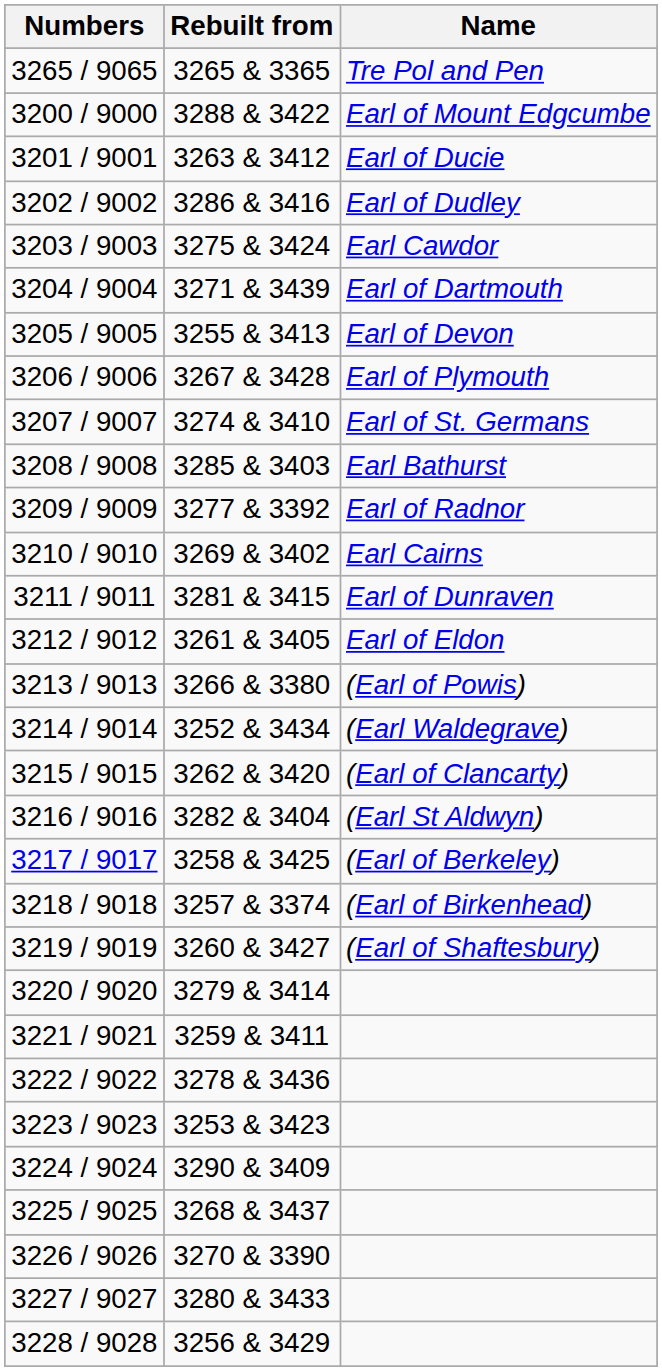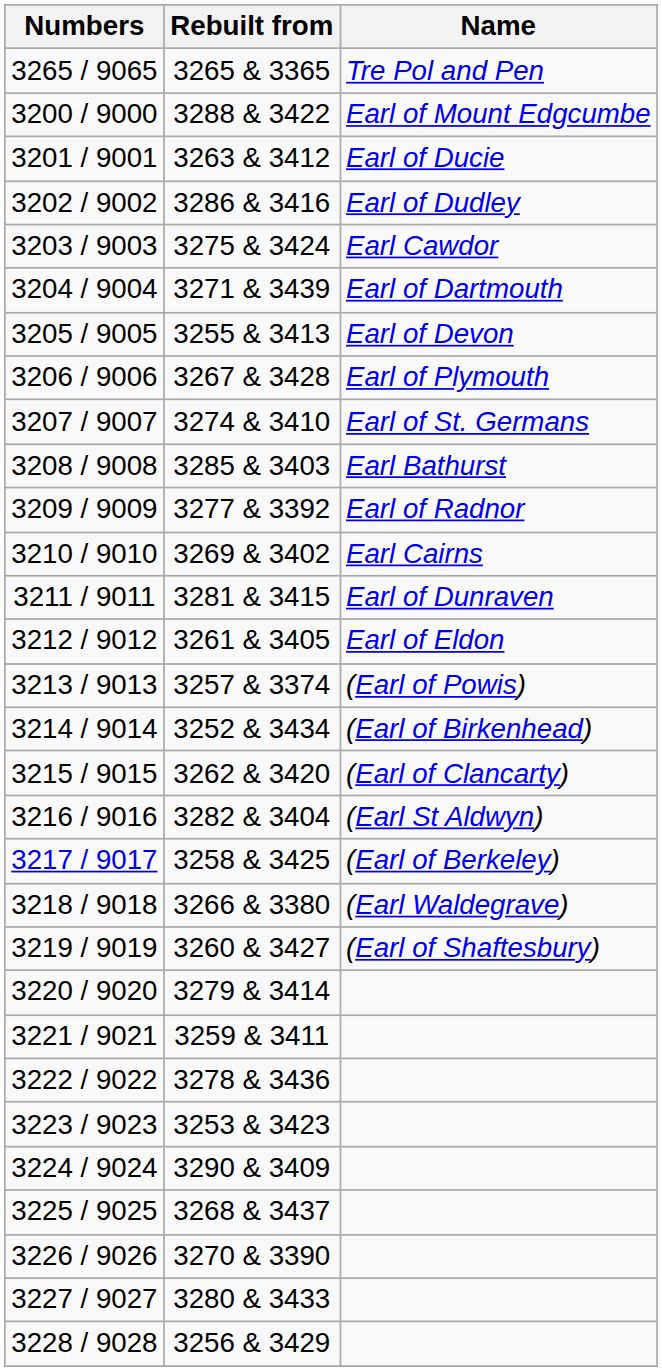3213 / 9013 | Rebuilt from: 3266 & 3380 -> 3257 & 3374
3214 / 9014 | Name: (Earl Waldegrave) -> (Earl of Birkenhead)
3218 / 9018 | Rebuilt from: 3257 & 3374 -> 3266 & 3380
3218 / 9018 | Name: (Earl of Birkenhead) -> (Earl Waldegrave)
